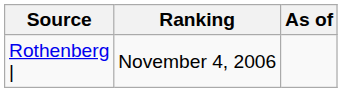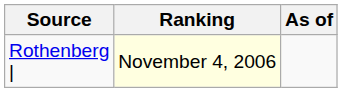row 2 | Ranking: no background -> lightyellow background
